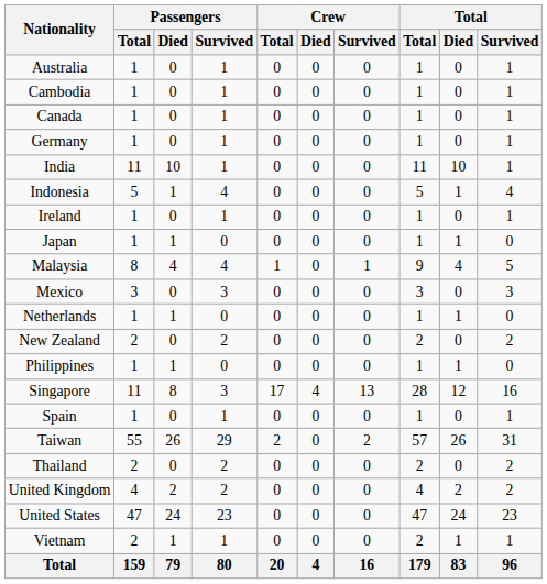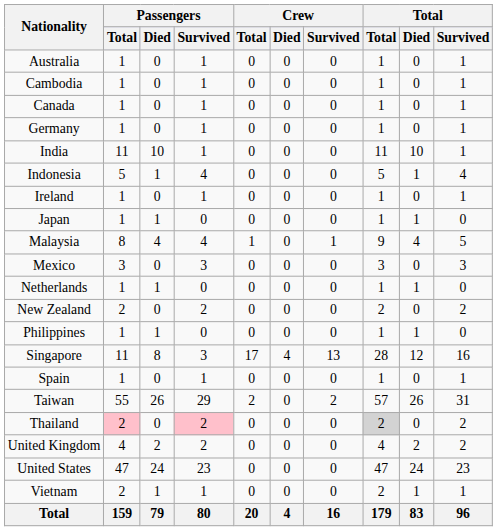Thailand | Passengers / Total: no background -> pink background
Thailand | Passengers / Survived: no background -> pink background
Thailand | Total: no background -> lightgrey background
